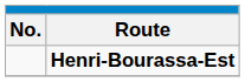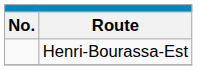Henri-Bourassa-Est | Route: bold -> normal
